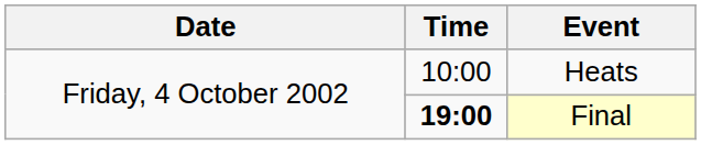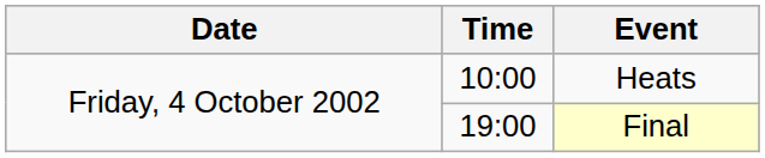Final | Time: bold -> normal
